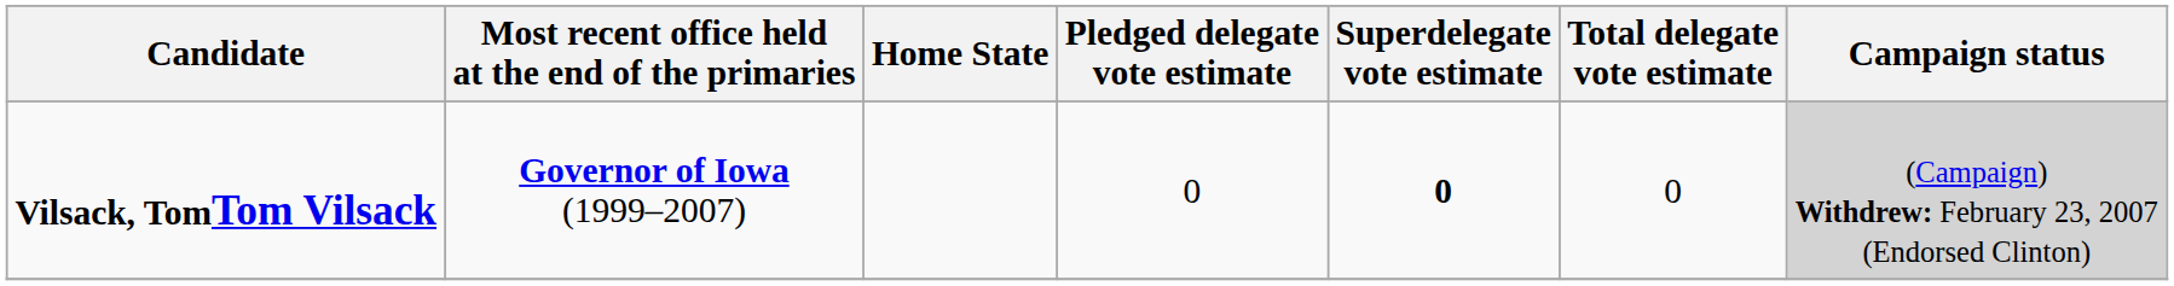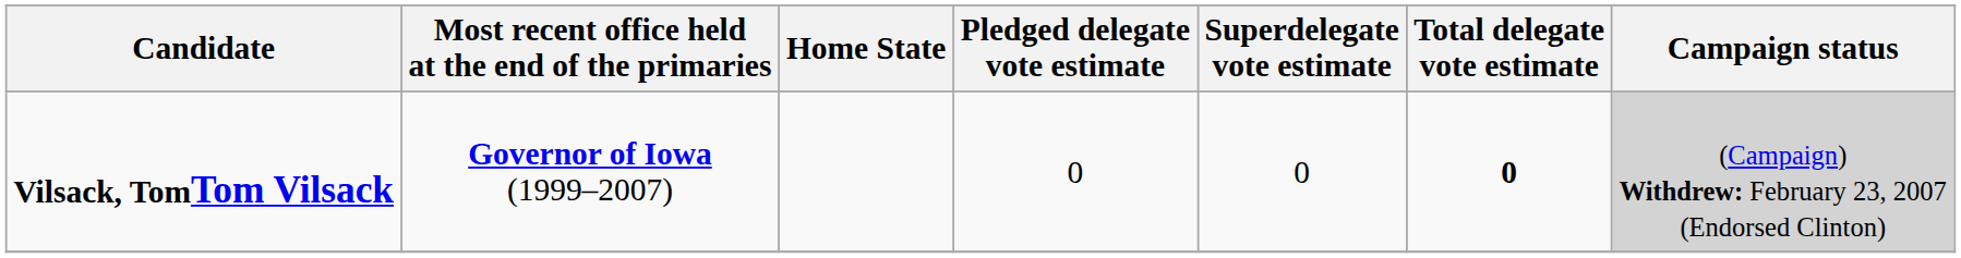Vilsack, TomTom Vilsack | Superdelegate vote estimate: bold -> normal
Vilsack, TomTom Vilsack | Total delegate vote estimate: normal -> bold
